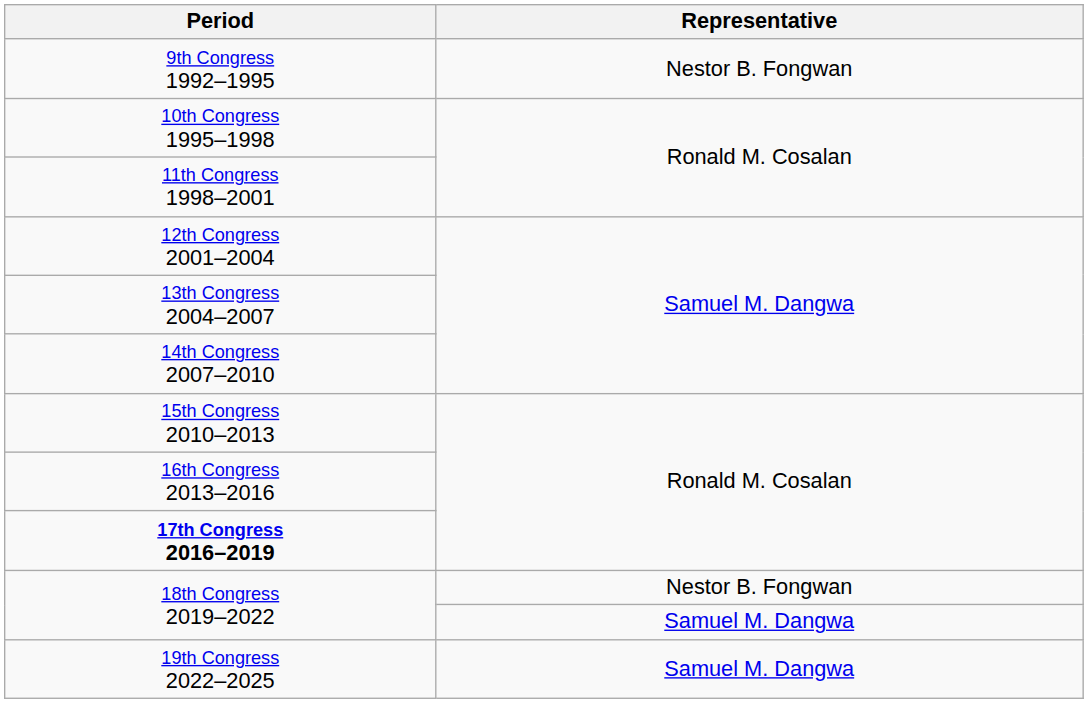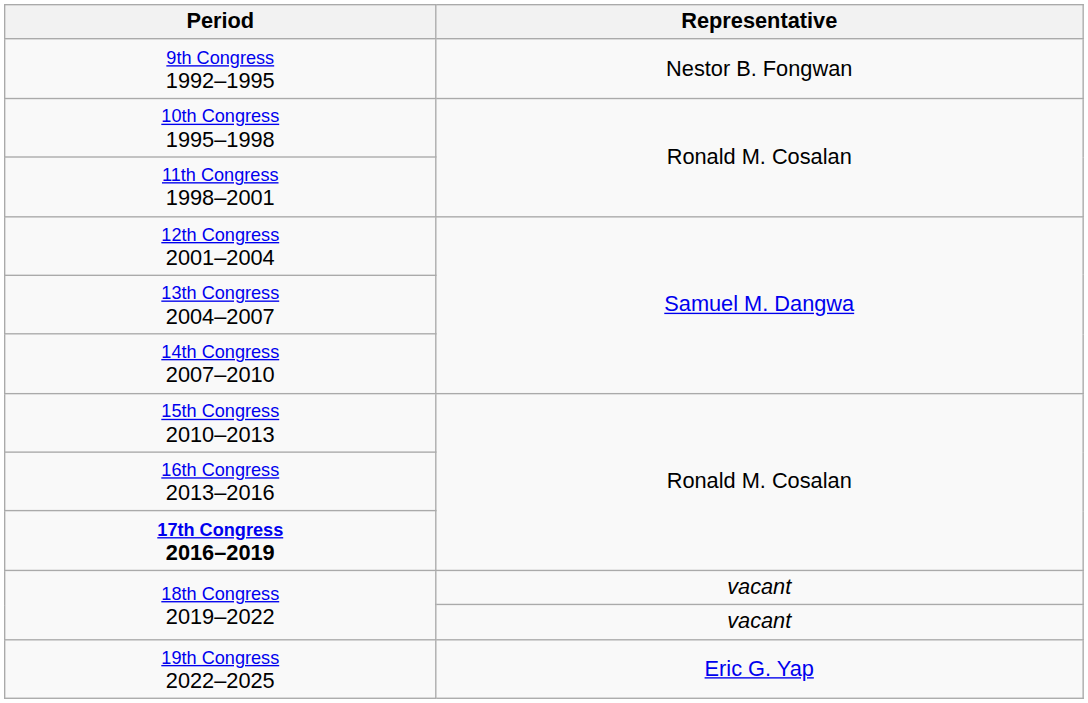row 11 | Representative: Nestor B. Fongwan -> vacant
row 12 | Representative: Samuel M. Dangwa -> vacant
row 13 | Representative: Samuel M. Dangwa -> Eric G. Yap
